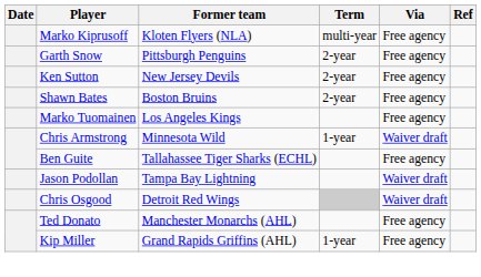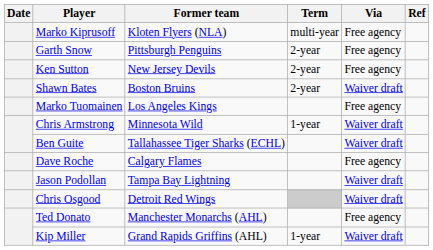Shawn Bates | Via: Free agency -> Waiver draft
Ben Guite | Via: Free agency -> Waiver draft
+ row: Dave Roche | Calgary Flames | Free agency
Kip Miller | Via: Free agency -> Waiver draft
